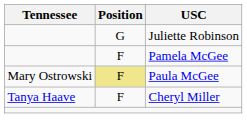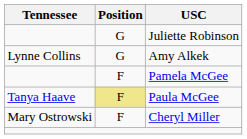+ row: Lynne Collins | G | Amy Alkek
Paula McGee | Tennessee: Mary Ostrowski -> Tanya Haave
Cheryl Miller | Tennessee: Tanya Haave -> Mary Ostrowski
